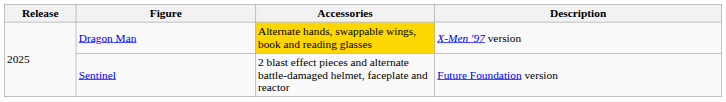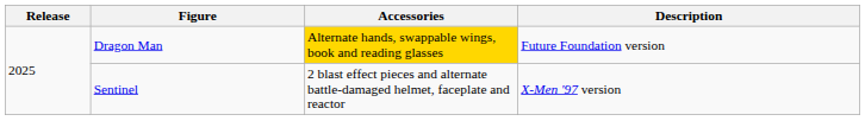Dragon Man | Description: X-Men '97 version -> Future Foundation version
Sentinel | Description: Future Foundation version -> X-Men '97 version
